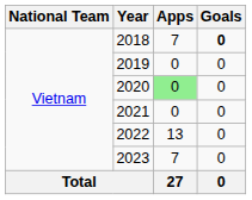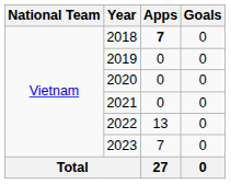2018 | Apps: normal -> bold
2018 | Goals: bold -> normal
2020 | Apps: lightgreen background -> no background
